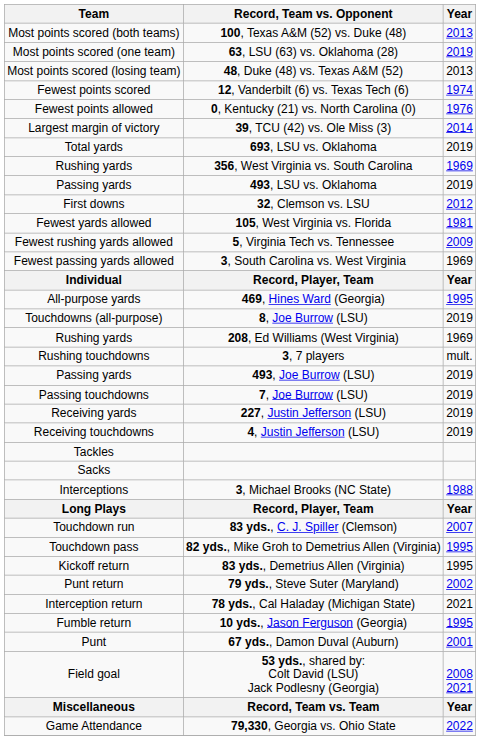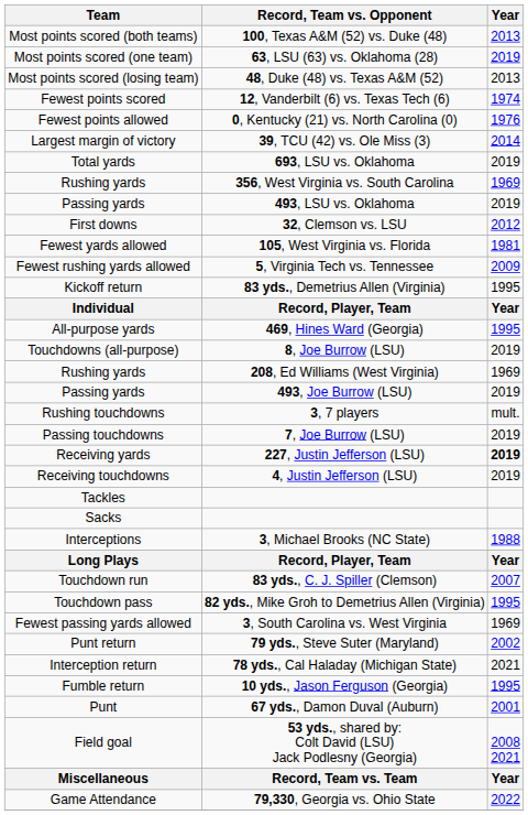rows swapped: 3, South Carolina vs. West Virginia <-> 83 yds., Demetrius Allen (Virginia)
rows swapped: 3, 7 players <-> 493, Joe Burrow (LSU)
227, Justin Jefferson (LSU) | Year: normal -> bold
